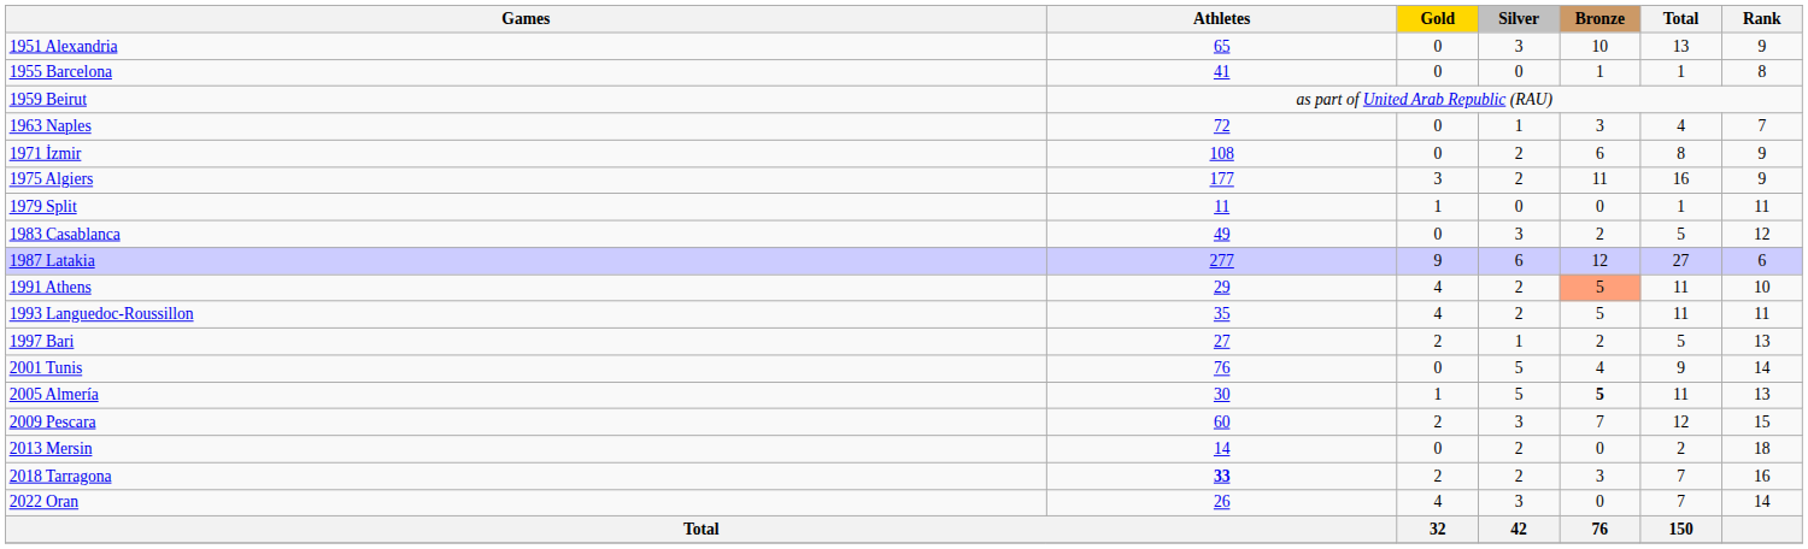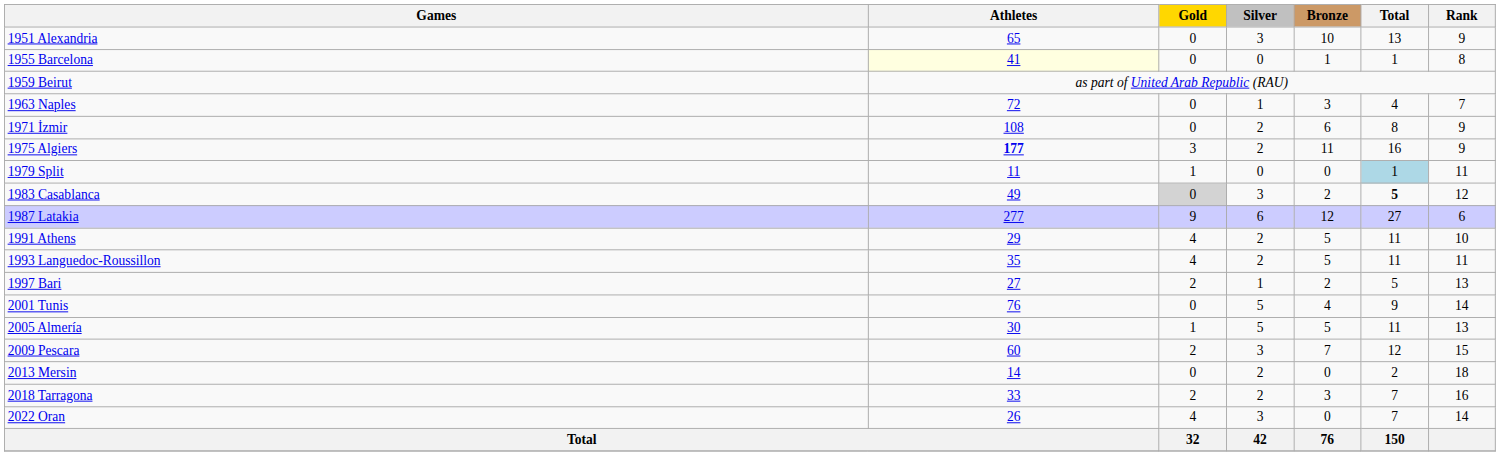1955 Barcelona | Athletes: no background -> lightyellow background
1975 Algiers | Athletes: normal -> bold
1979 Split | Total: no background -> lightblue background
1983 Casablanca | Gold: no background -> lightgrey background
1983 Casablanca | Total: normal -> bold
1991 Athens | Bronze: lightsalmon background -> no background
2005 Almería | Bronze: bold -> normal
2018 Tarragona | Athletes: bold -> normal
